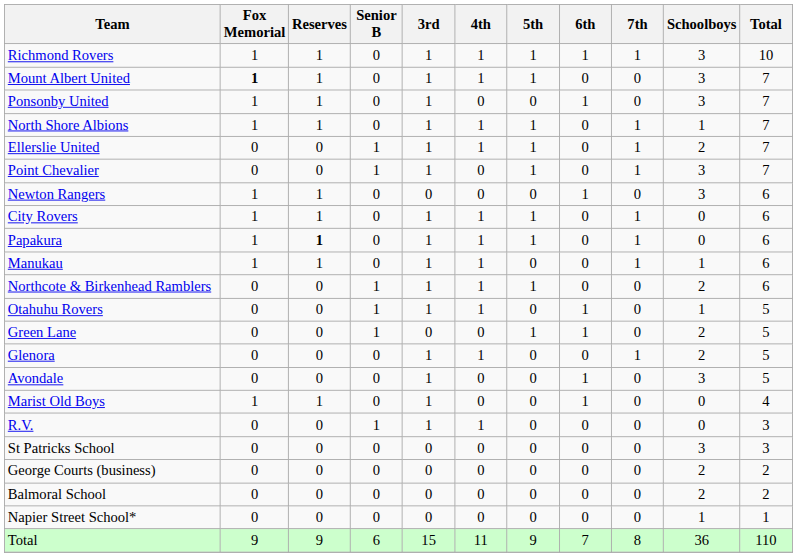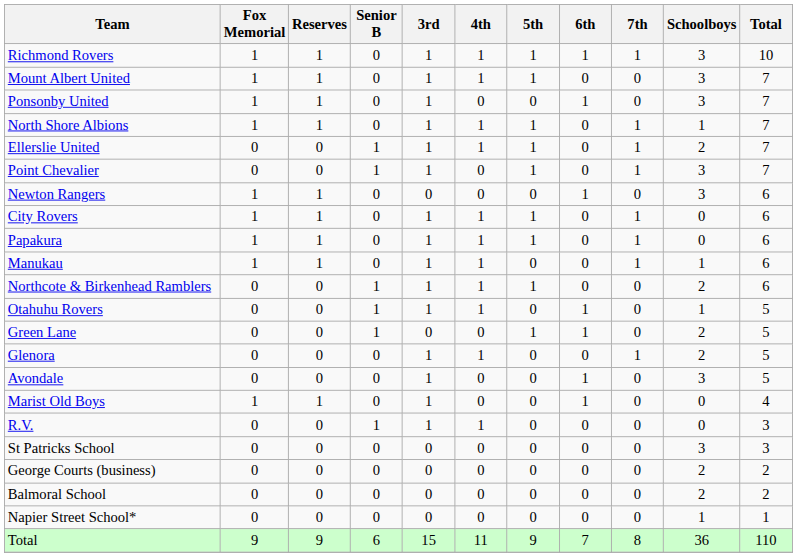Mount Albert United | Fox Memorial: bold -> normal
Papakura | Reserves: bold -> normal
